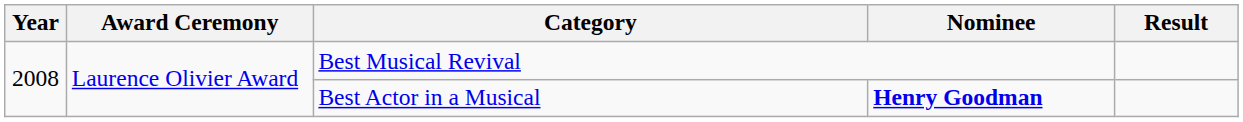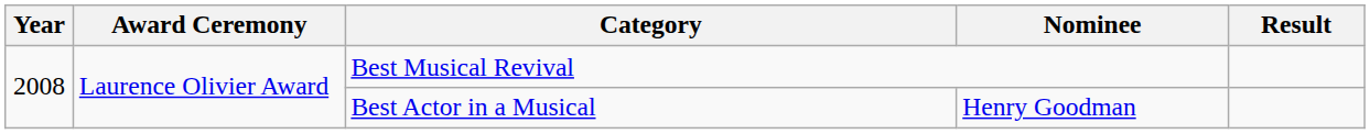Best Actor in a Musical | Nominee: bold -> normal
